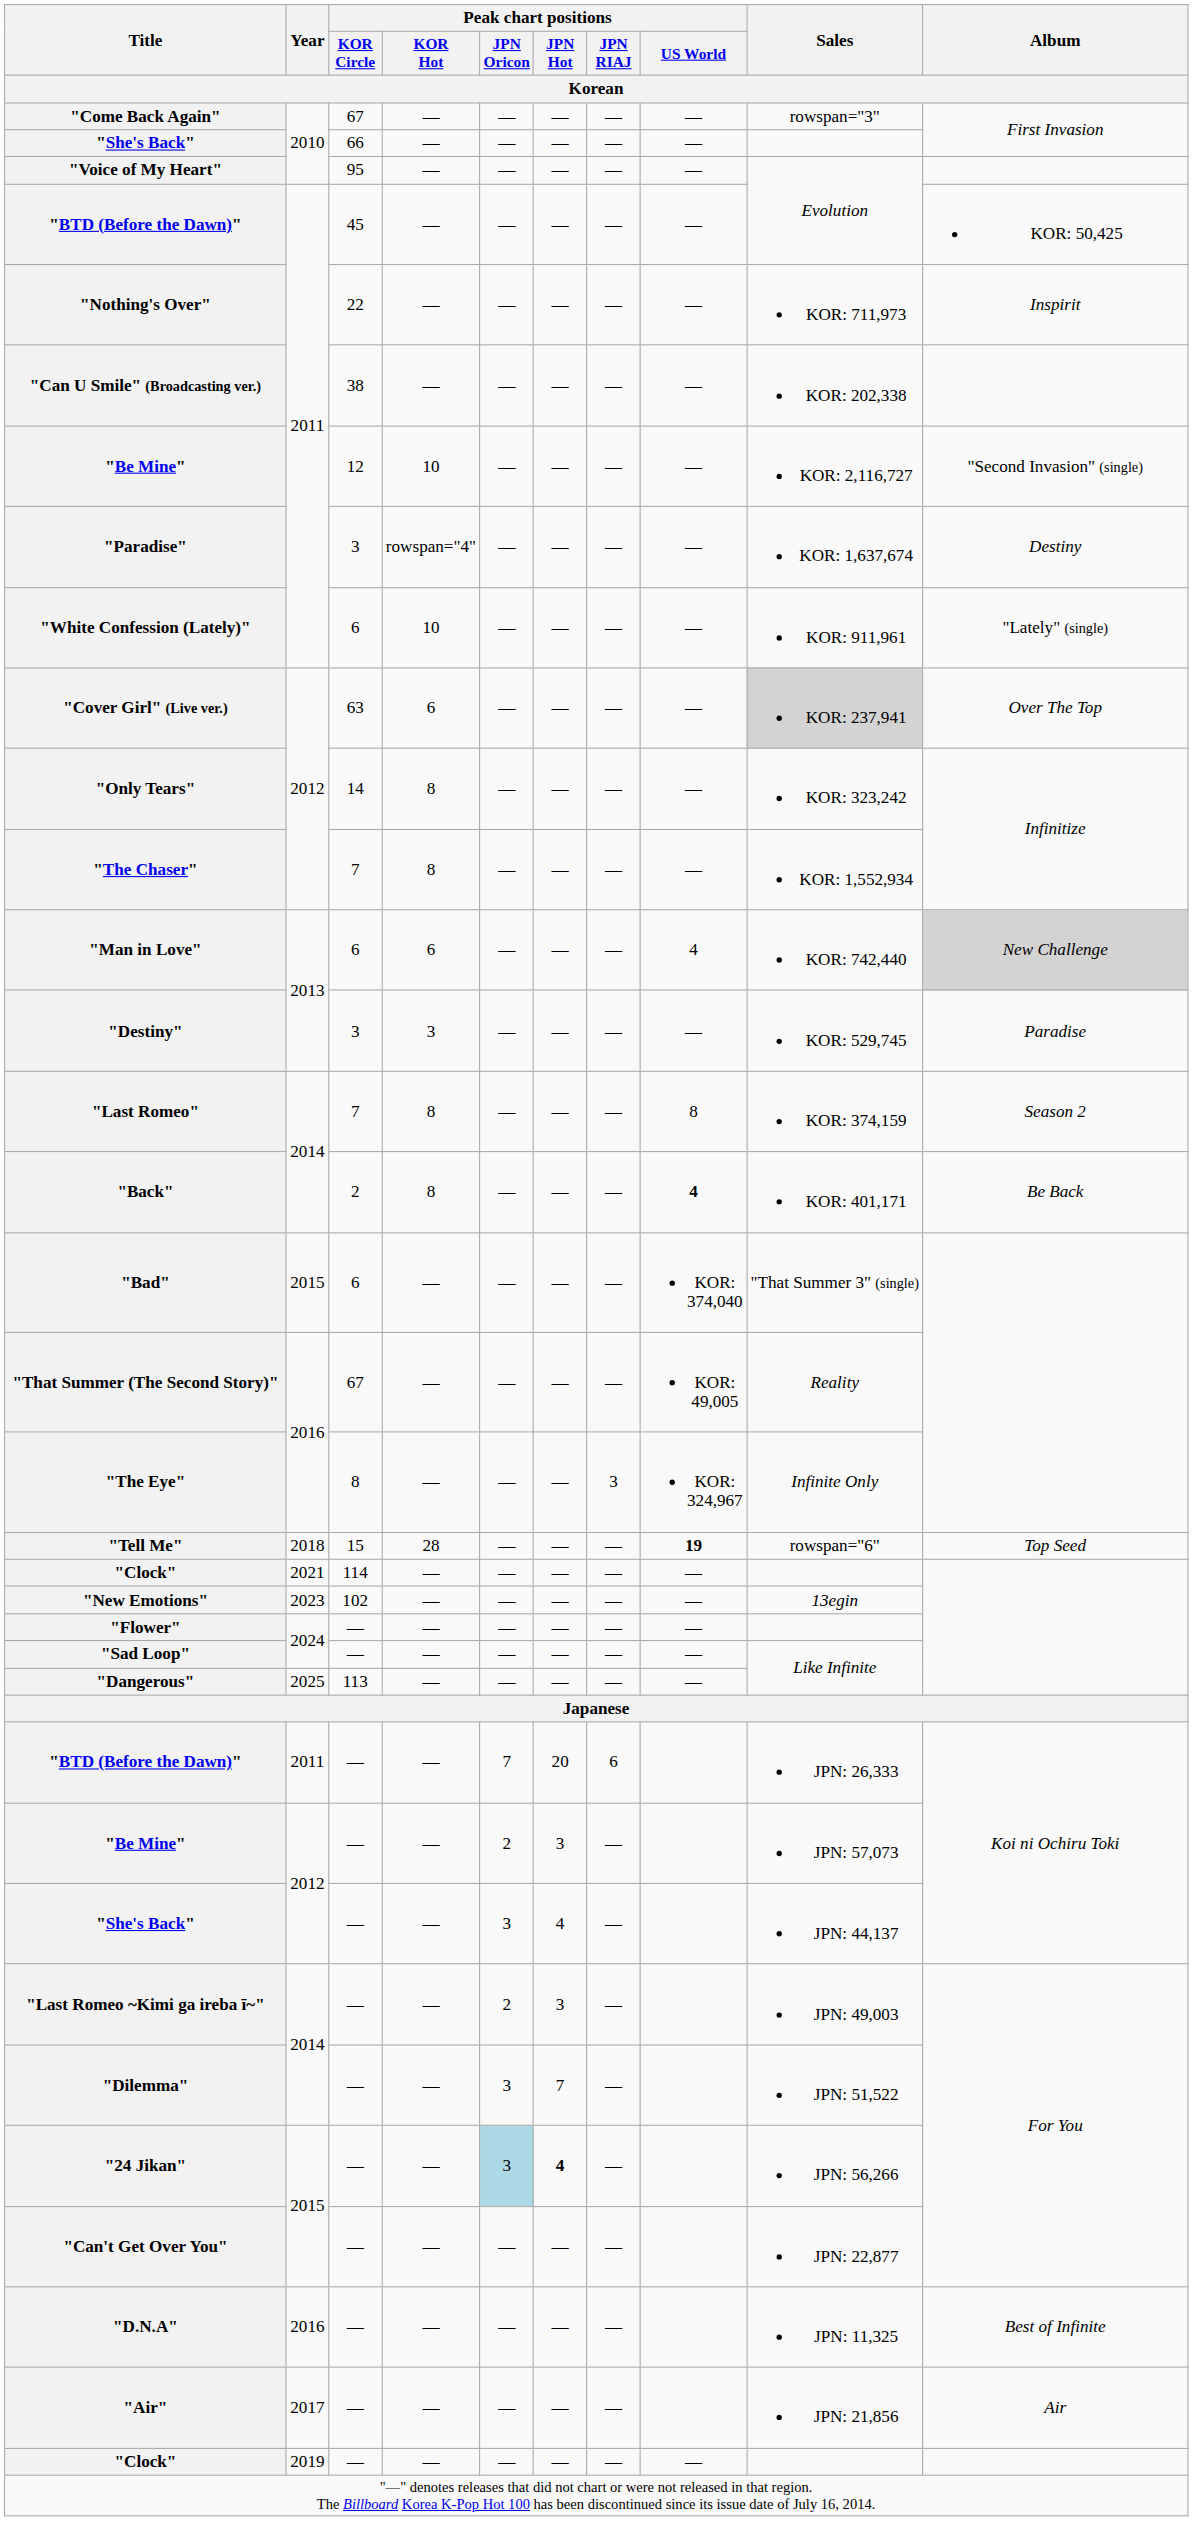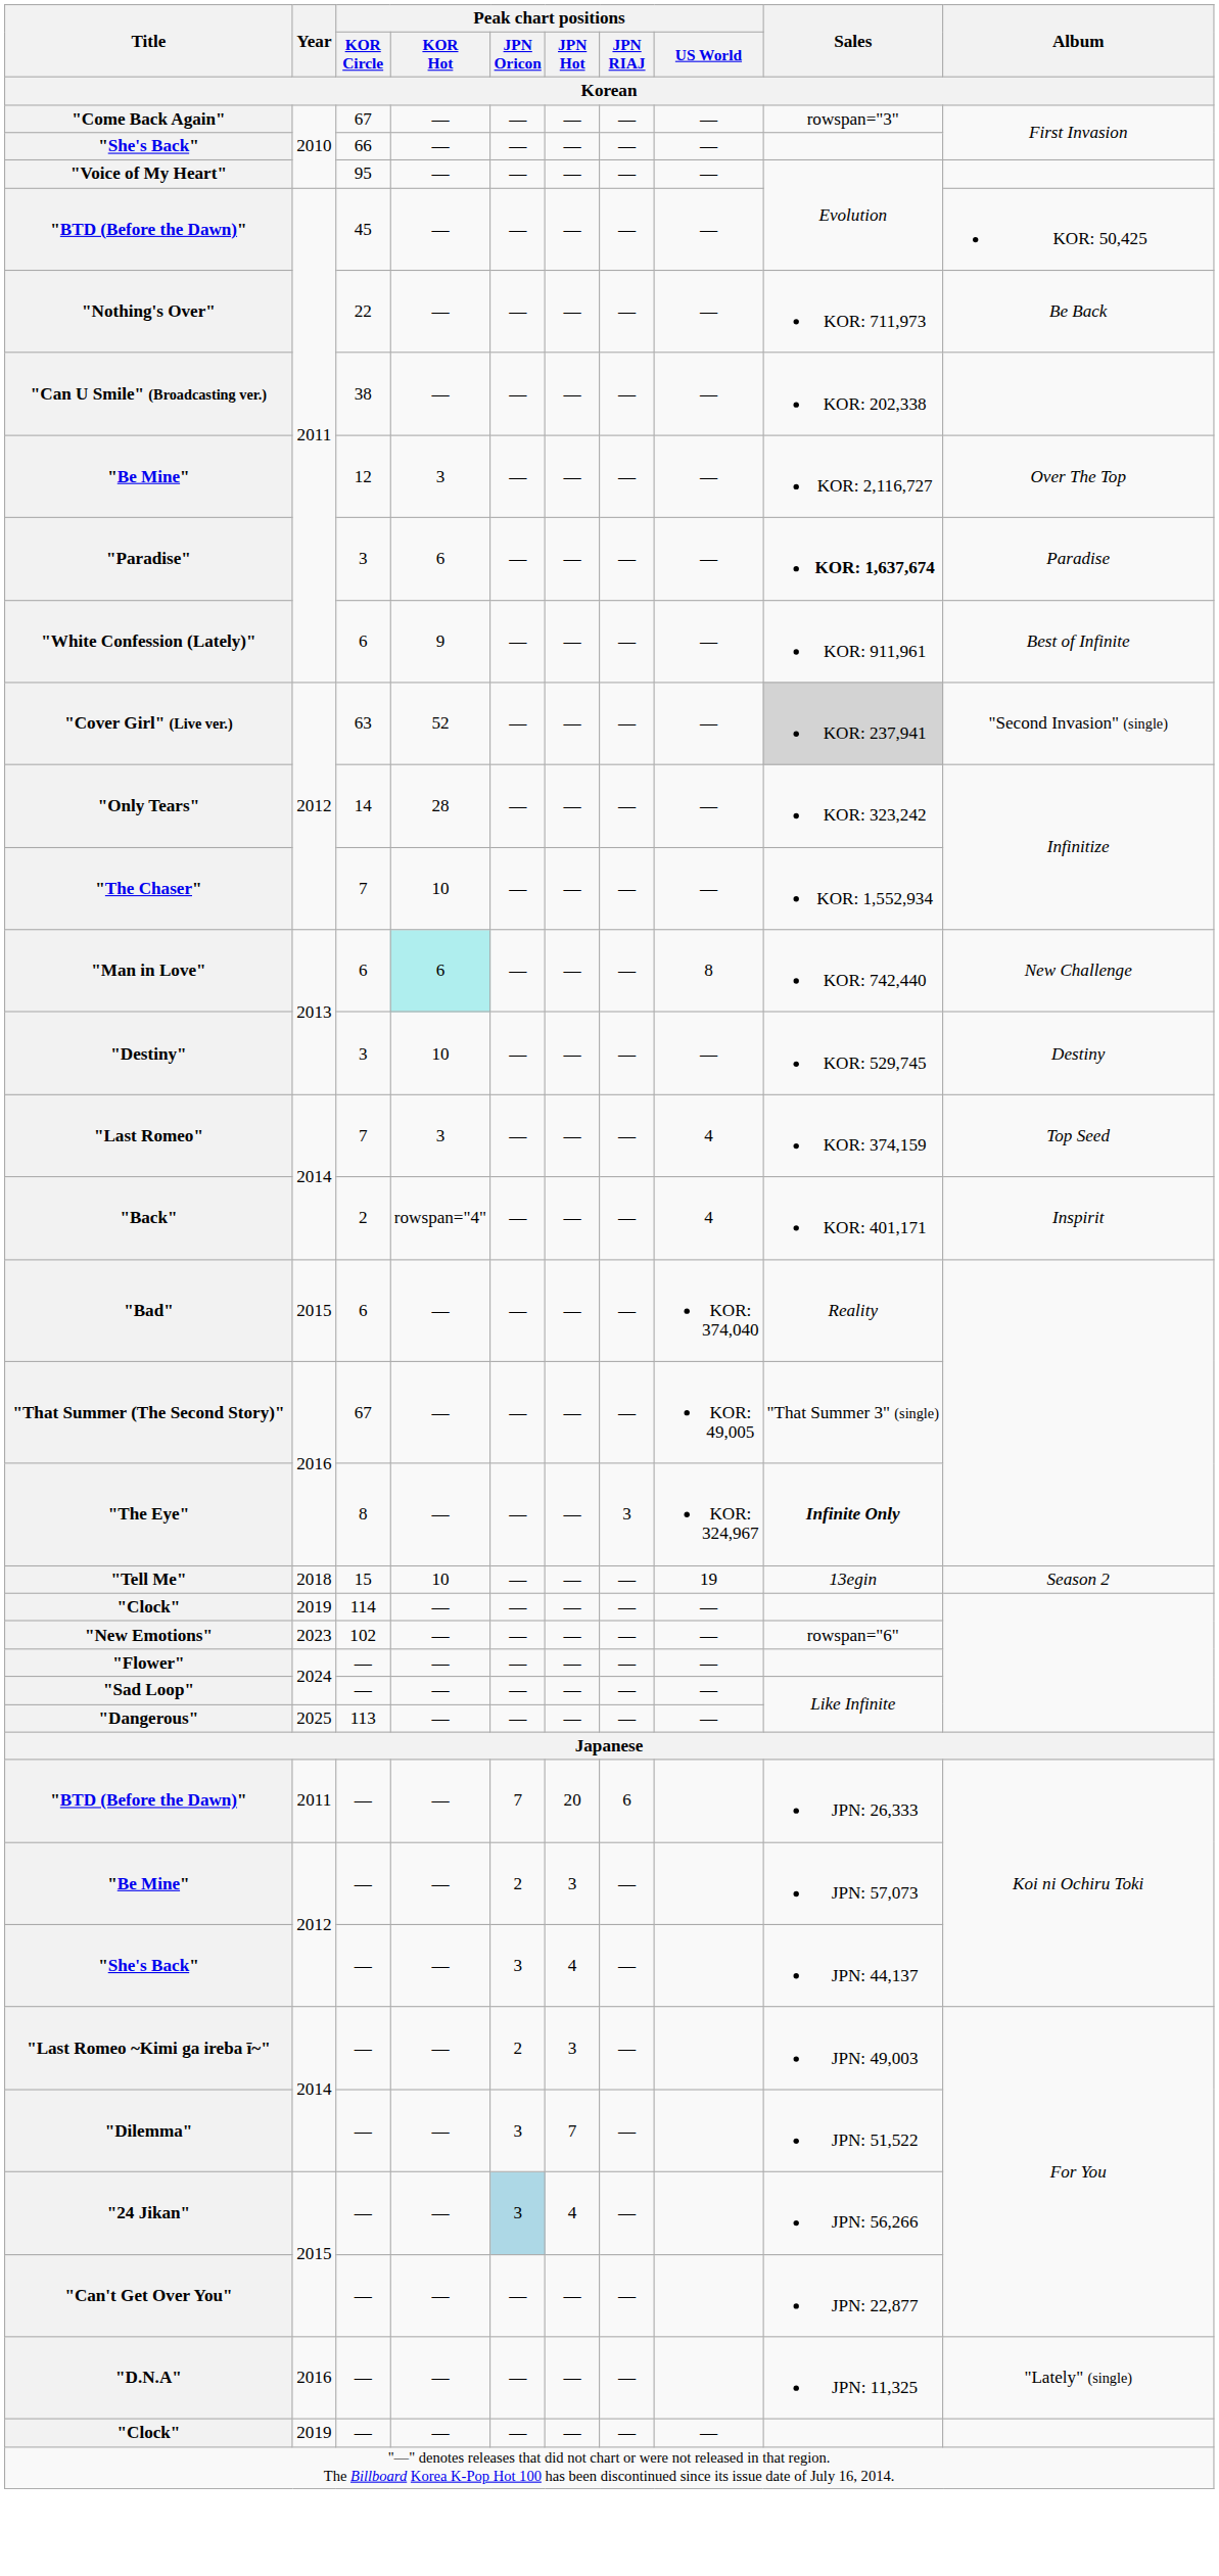"Nothing's Over" | Album: Inspirit -> Be Back
"Be Mine" / 12 | Peak chart positions / KOR Hot: 10 -> 3
"Be Mine" / 12 | Album: "Second Invasion" (single) -> Over The Top
"Paradise" | Peak chart positions / KOR Hot: rowspan="4" -> 6
"Paradise" | Sales: normal -> bold
"Paradise" | Album: Destiny -> Paradise
"White Confession (Lately)" | Peak chart positions / KOR Hot: 10 -> 9
"White Confession (Lately)" | Album: "Lately" (single) -> Best of Infinite
"Cover Girl" (Live ver.) | Peak chart positions / KOR Hot: 6 -> 52
"Cover Girl" (Live ver.) | Album: Over The Top -> "Second Invasion" (single)
"Only Tears" | Peak chart positions / KOR Hot: 8 -> 28
"The Chaser" | Peak chart positions / KOR Hot: 8 -> 10
"Man in Love" | Peak chart positions / KOR Hot: no background -> paleturquoise background
"Man in Love" | Peak chart positions / US World: 4 -> 8
"Man in Love" | Album: lightgrey background -> no background
"Destiny" | Peak chart positions / KOR Hot: 3 -> 10
"Destiny" | Album: Paradise -> Destiny
"Last Romeo" | Peak chart positions / KOR Hot: 8 -> 3
"Last Romeo" | Peak chart positions / US World: 8 -> 4
"Last Romeo" | Album: Season 2 -> Top Seed
"Back" | Peak chart positions / KOR Hot: 8 -> rowspan="4"
"Back" | Peak chart positions / US World: bold -> normal
"Back" | Album: Be Back -> Inspirit
"Bad" | Sales: "That Summer 3" (single) -> Reality
"That Summer (The Second Story)" | Sales: Reality -> "That Summer 3" (single)
"The Eye" | Sales: normal -> bold
"Tell Me" | Peak chart positions / KOR Hot: 28 -> 10
"Tell Me" | Peak chart positions / US World: bold -> normal
"Tell Me" | Sales: rowspan="6" -> 13egin
"Tell Me" | Album: Top Seed -> Season 2
"Clock" / 114 | Year: 2021 -> 2019
"New Emotions" | Sales: 13egin -> rowspan="6"
"24 Jikan" | Peak chart positions / JPN Hot: bold -> normal
"D.N.A" | Album: Best of Infinite -> "Lately" (single)
- row: "Air" | 2017 | — | — | — | — | — | JPN: 21,856 | Air
